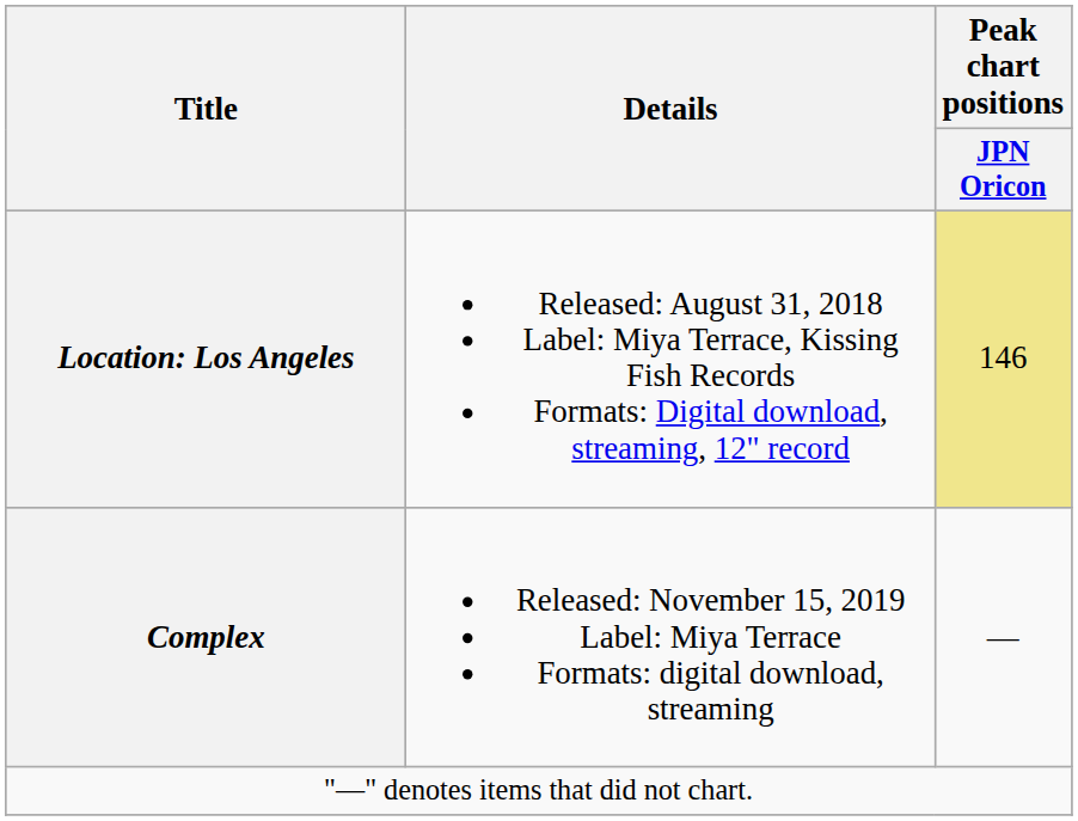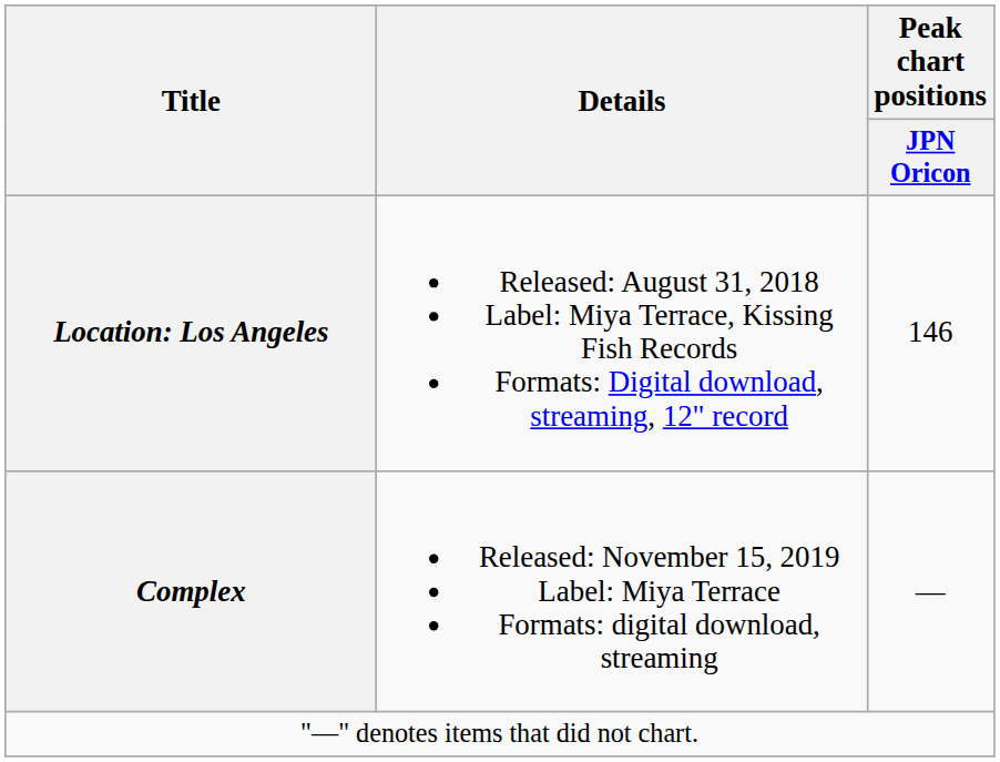Location: Los Angeles | Peak chart positions / JPN Oricon: khaki background -> no background
